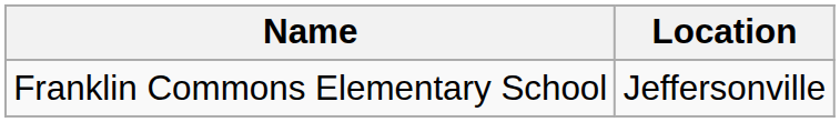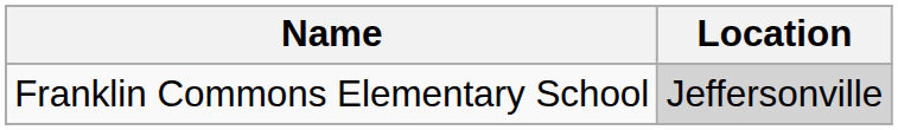Franklin Commons Elementary School | Location: no background -> lightgrey background
